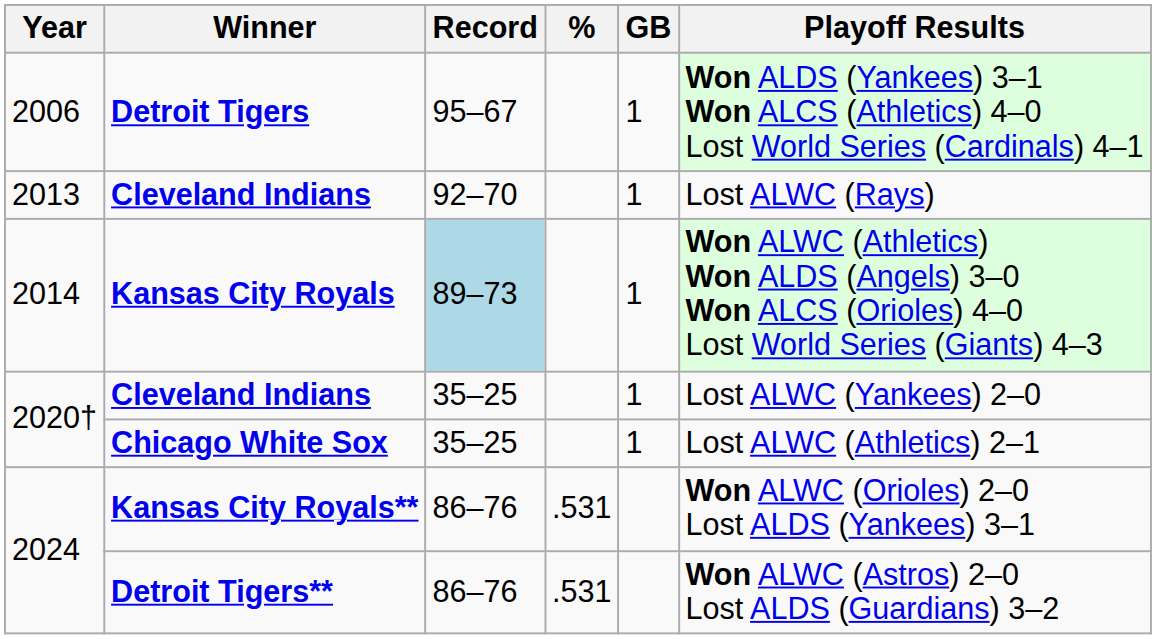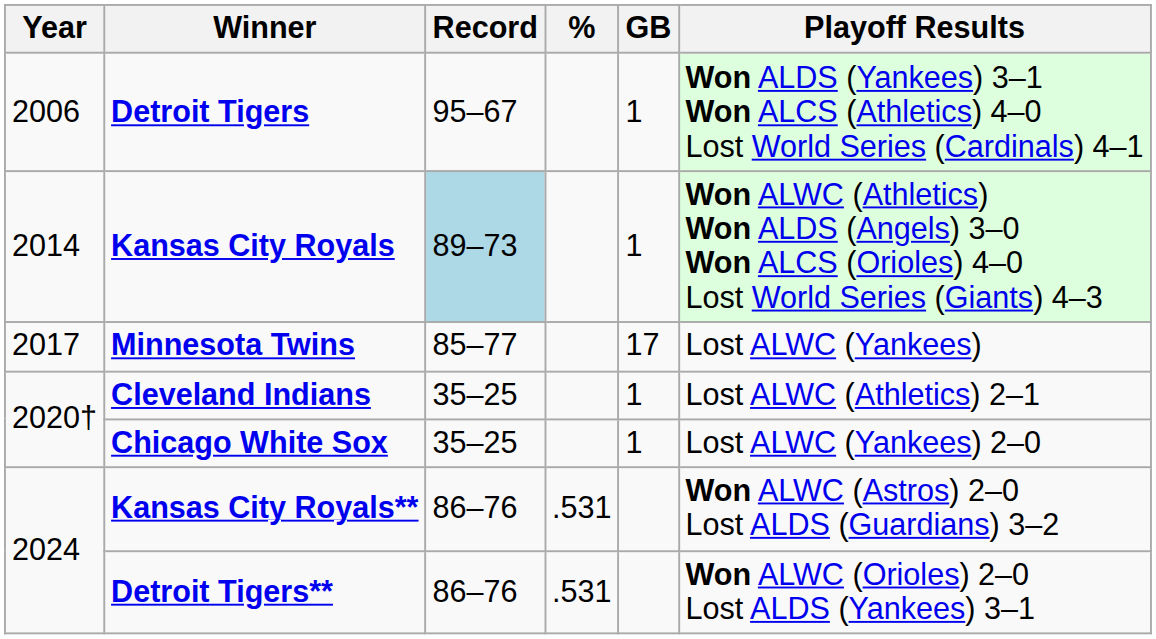- row: 2013 | Cleveland Indians | 92–70 | 1 | Lost ALWC (Rays)
+ row: 2017 | Minnesota Twins | 85–77 | 17 | Lost ALWC (Yankees)
2020† / Cleveland Indians | Playoff Results: Lost ALWC (Yankees) 2–0 -> Lost ALWC (Athletics) 2–1
Chicago White Sox | Playoff Results: Lost ALWC (Athletics) 2–1 -> Lost ALWC (Yankees) 2–0
Kansas City Royals** | Playoff Results: Won ALWC (Orioles) 2–0 Lost ALDS (Yankees) 3–1 -> Won ALWC (Astros) 2–0 Lost ALDS (Guardians) 3–2
Detroit Tigers** | Playoff Results: Won ALWC (Astros) 2–0 Lost ALDS (Guardians) 3–2 -> Won ALWC (Orioles) 2–0 Lost ALDS (Yankees) 3–1
